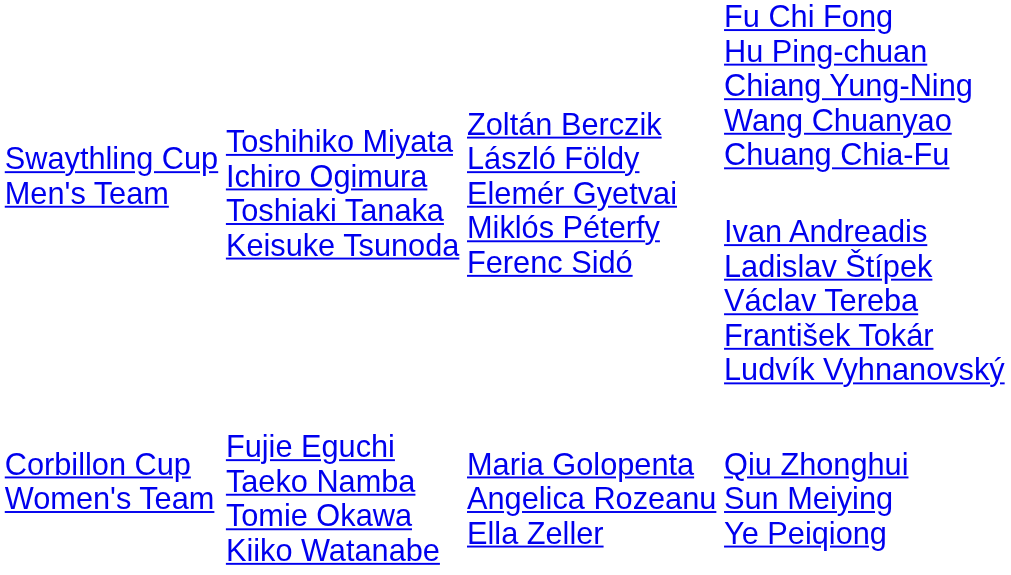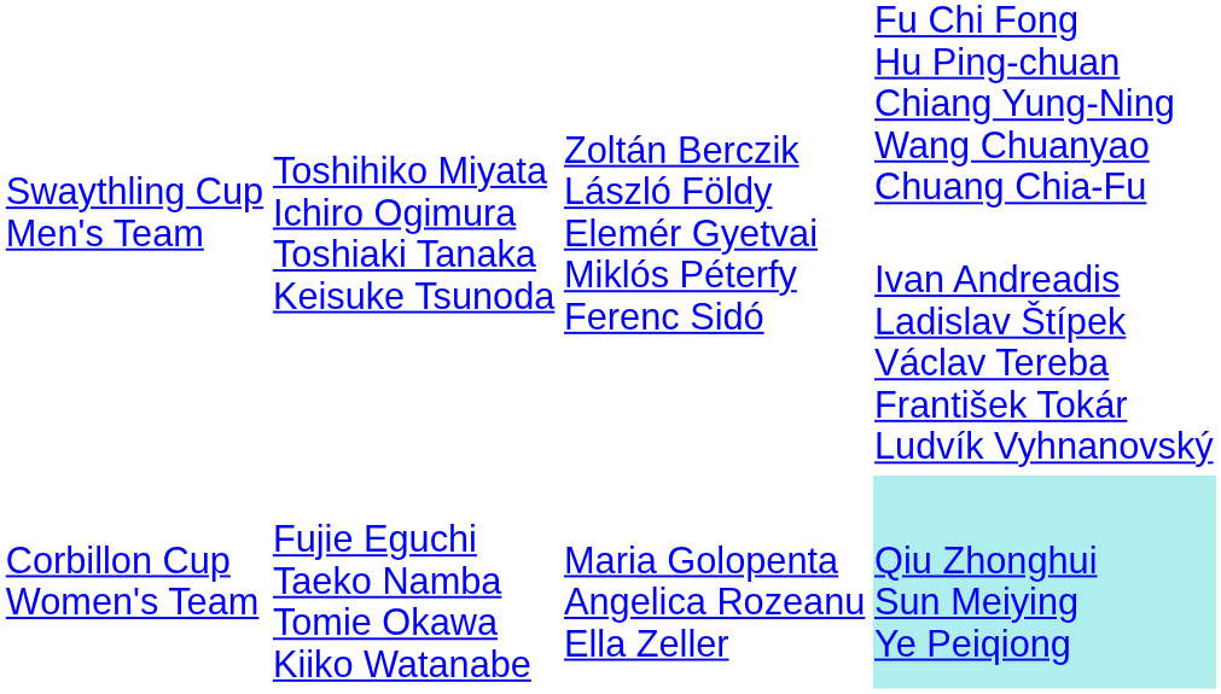Corbillon Cup Women's Team | column 4: no background -> paleturquoise background
